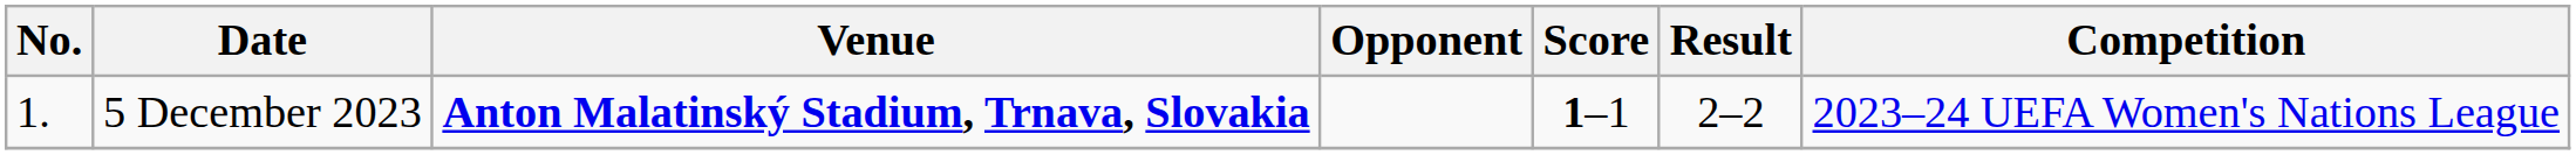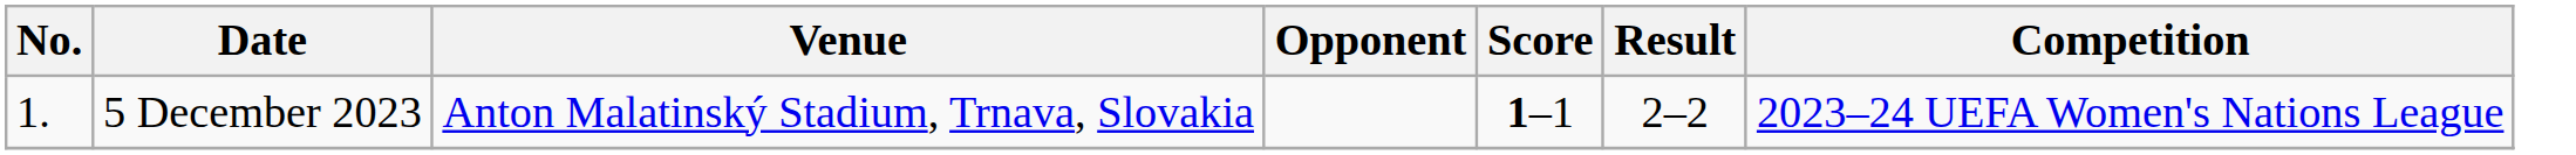5 December 2023 | Venue: bold -> normal
